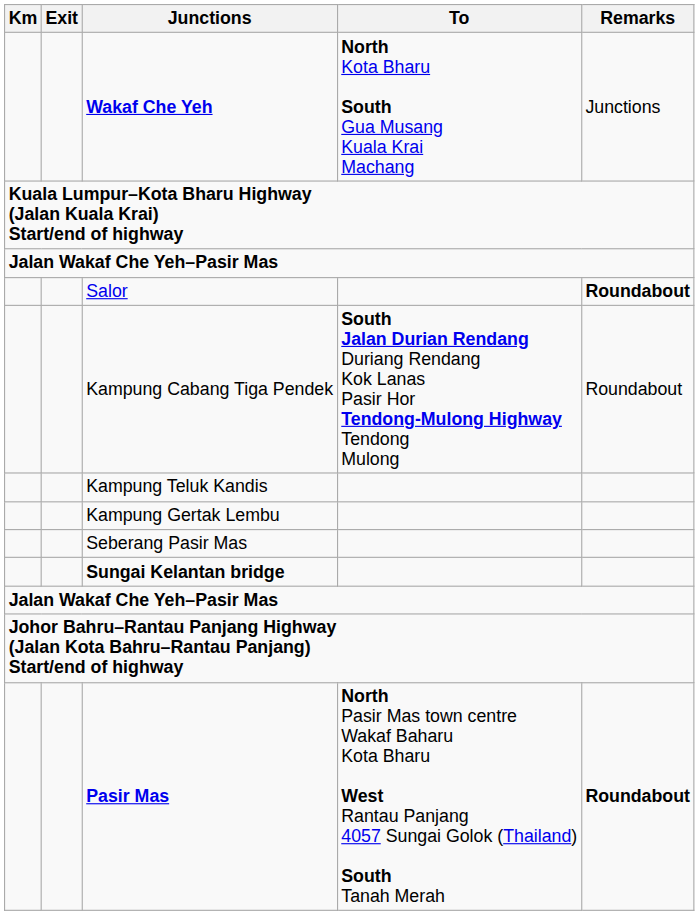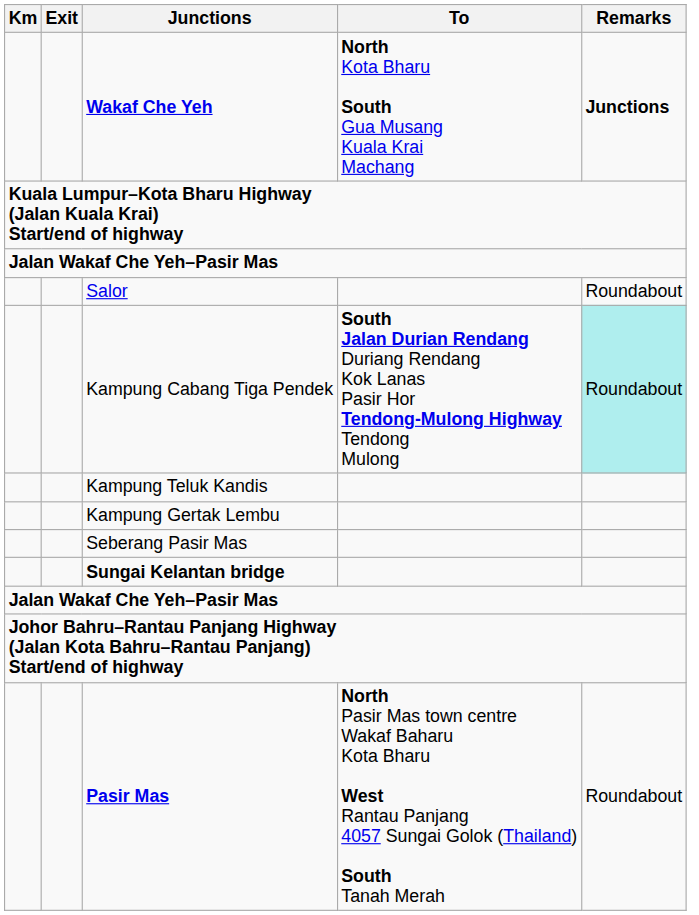Wakaf Che Yeh | Remarks: normal -> bold
Salor | Remarks: bold -> normal
Kampung Cabang Tiga Pendek | Remarks: no background -> paleturquoise background
Pasir Mas | Remarks: bold -> normal
